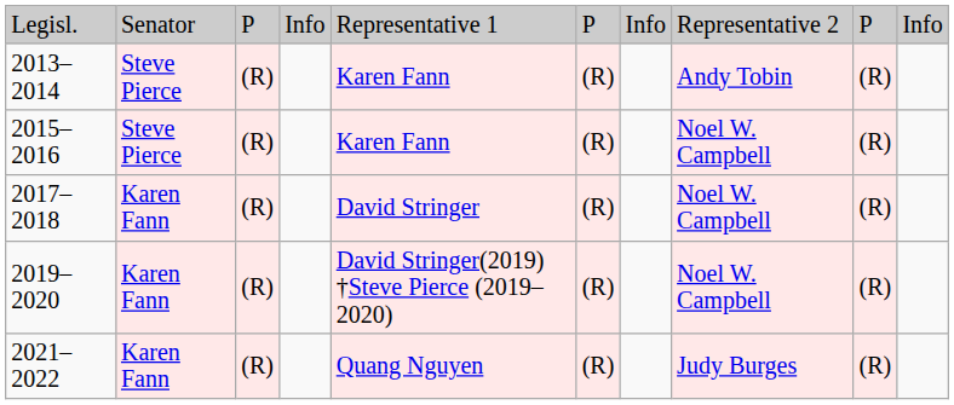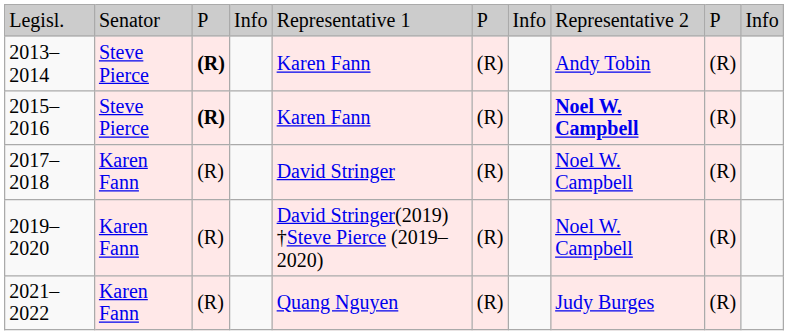2013–2014 | column 3: normal -> bold
2015–2016 | column 3: normal -> bold
2015–2016 | column 8: normal -> bold
